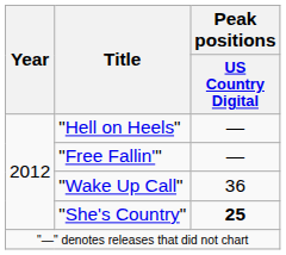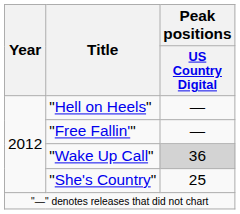"Wake Up Call" | Peak positions / US Country Digital: no background -> lightgrey background
"She's Country" | Peak positions / US Country Digital: bold -> normal
